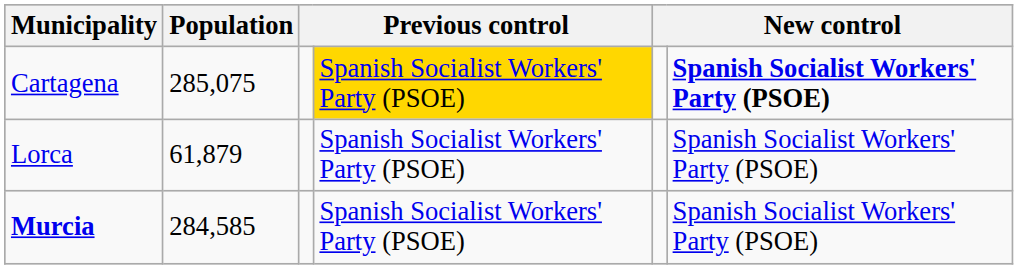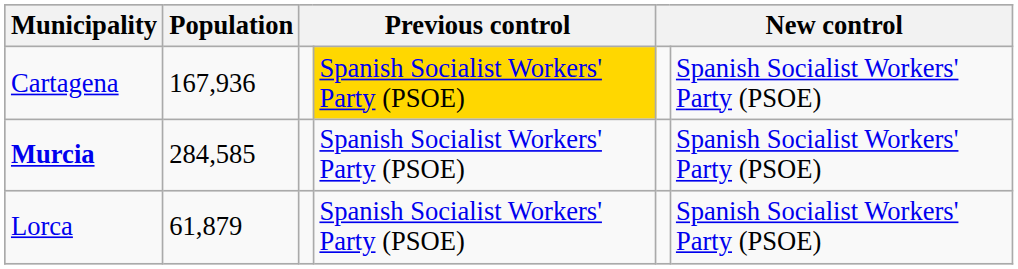Cartagena | Population: 285,075 -> 167,936
Cartagena | column 6: bold -> normal
rows swapped: Lorca <-> Murcia
